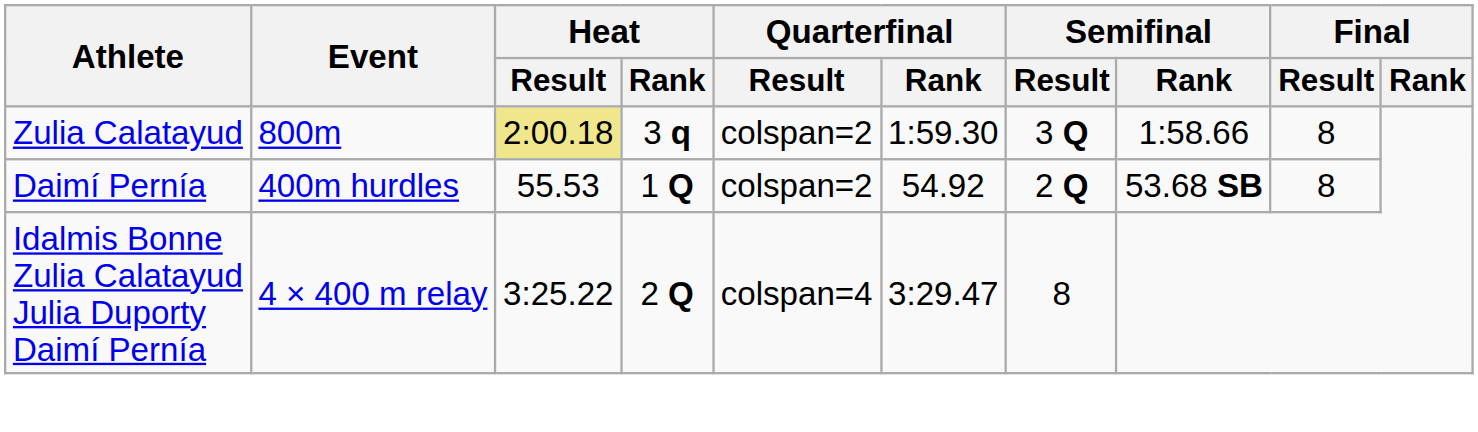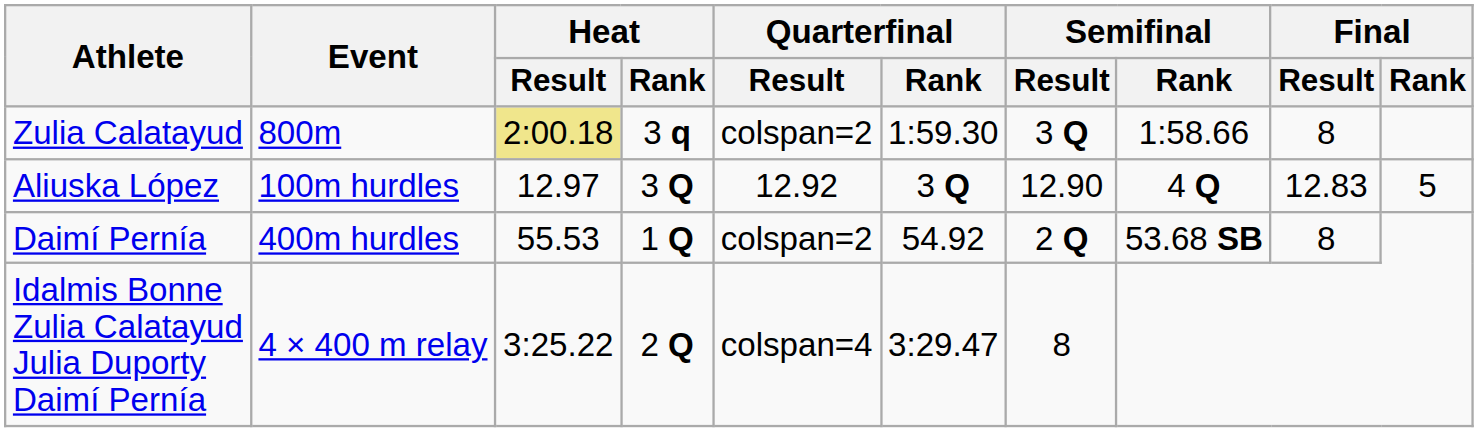+ row: Aliuska López | 100m hurdles | 12.97 | 3 Q | 12.92 | 3 Q | 12.90 | 4 Q | 12.83 | 5
